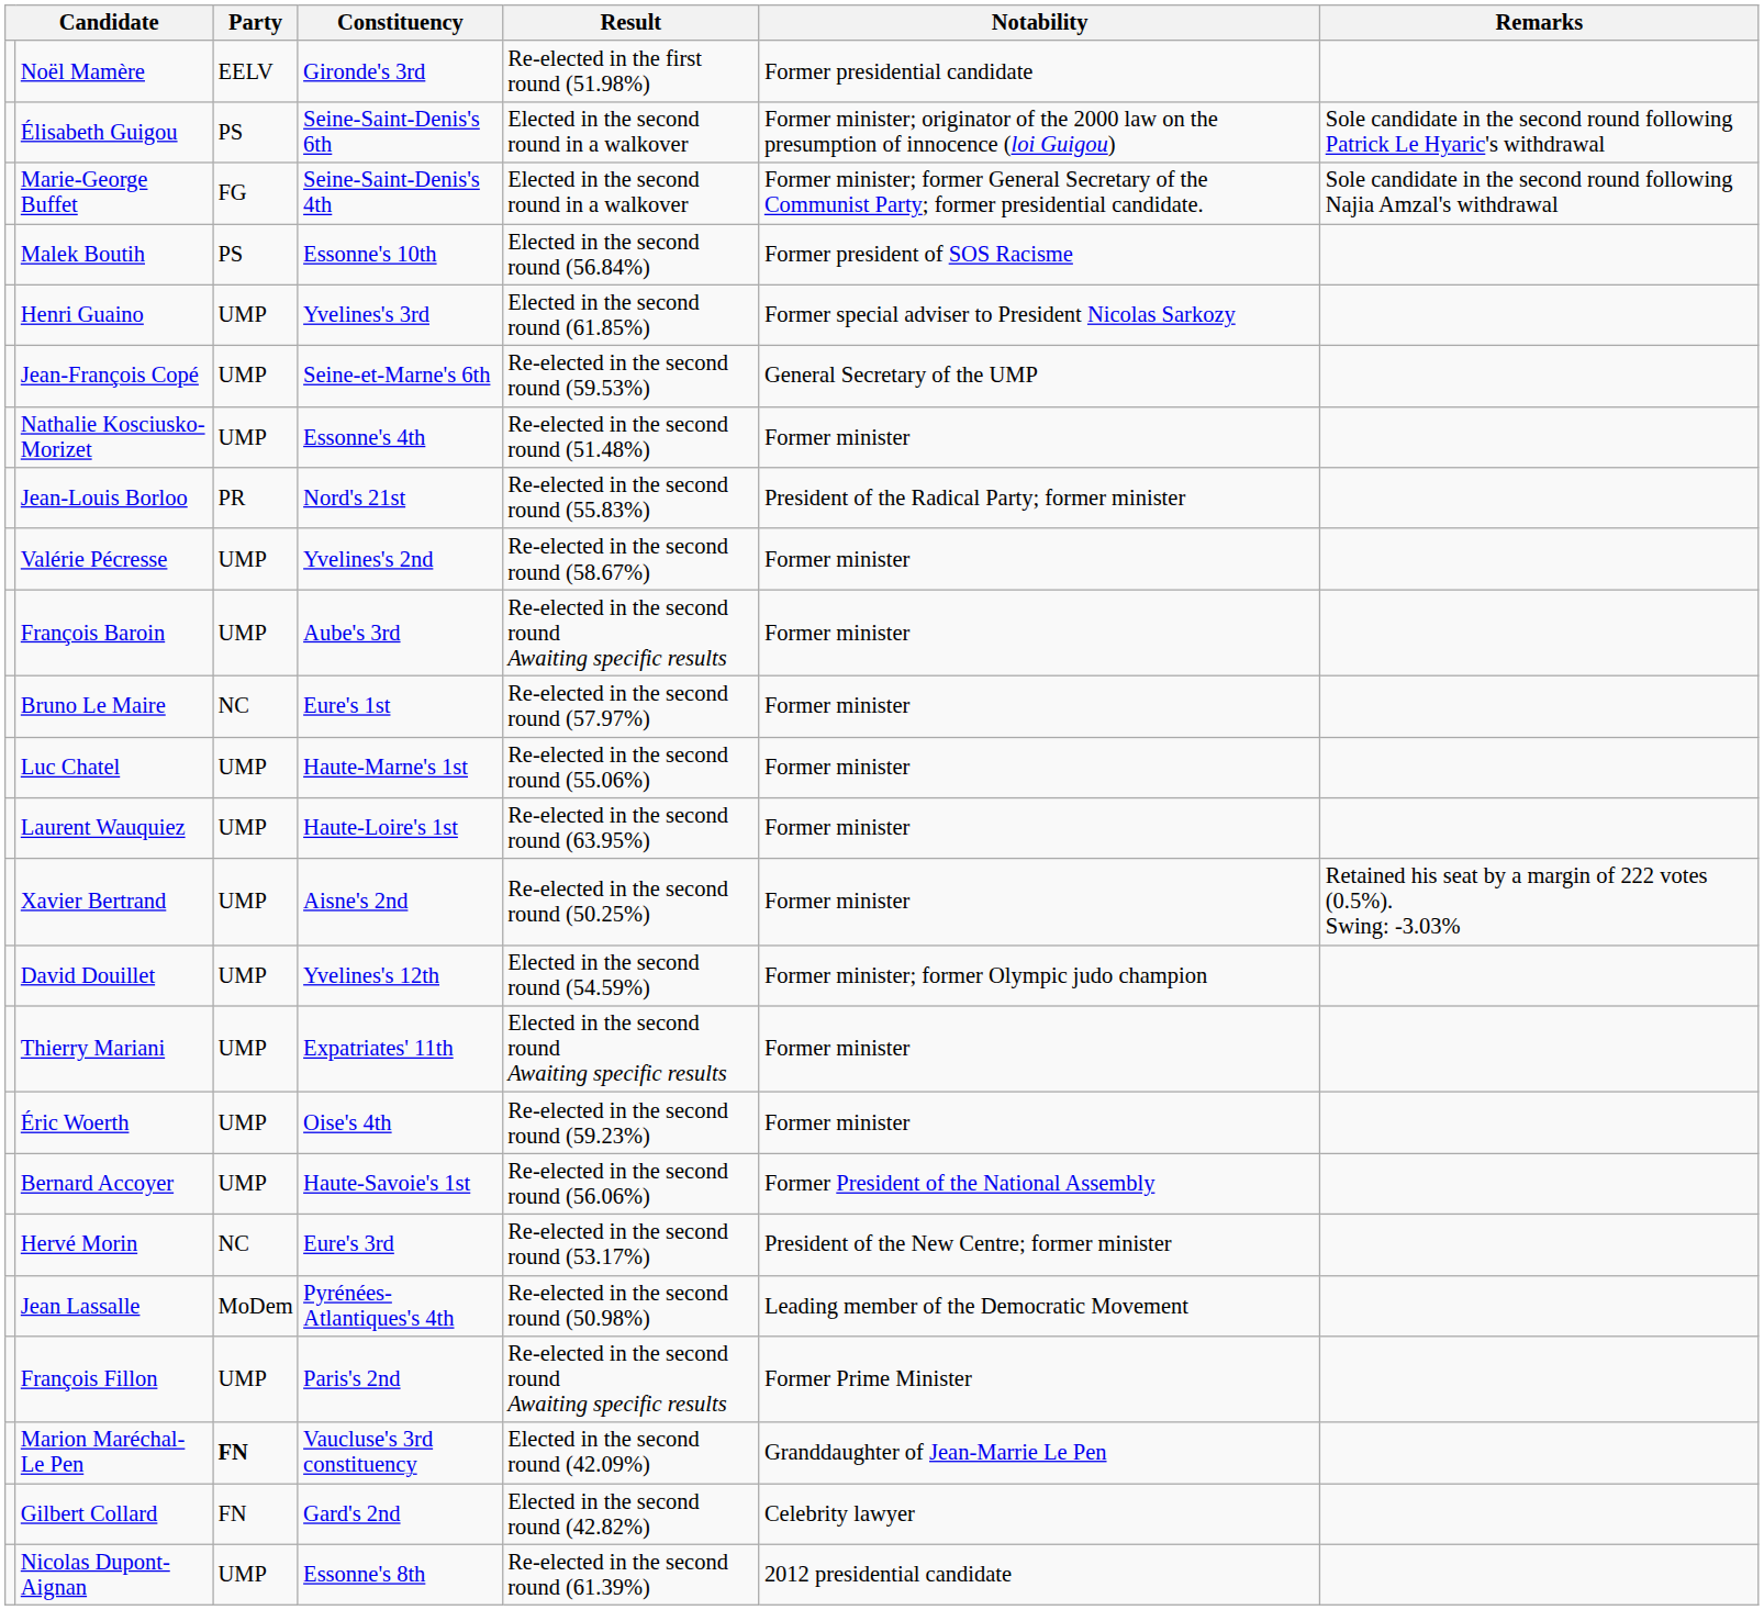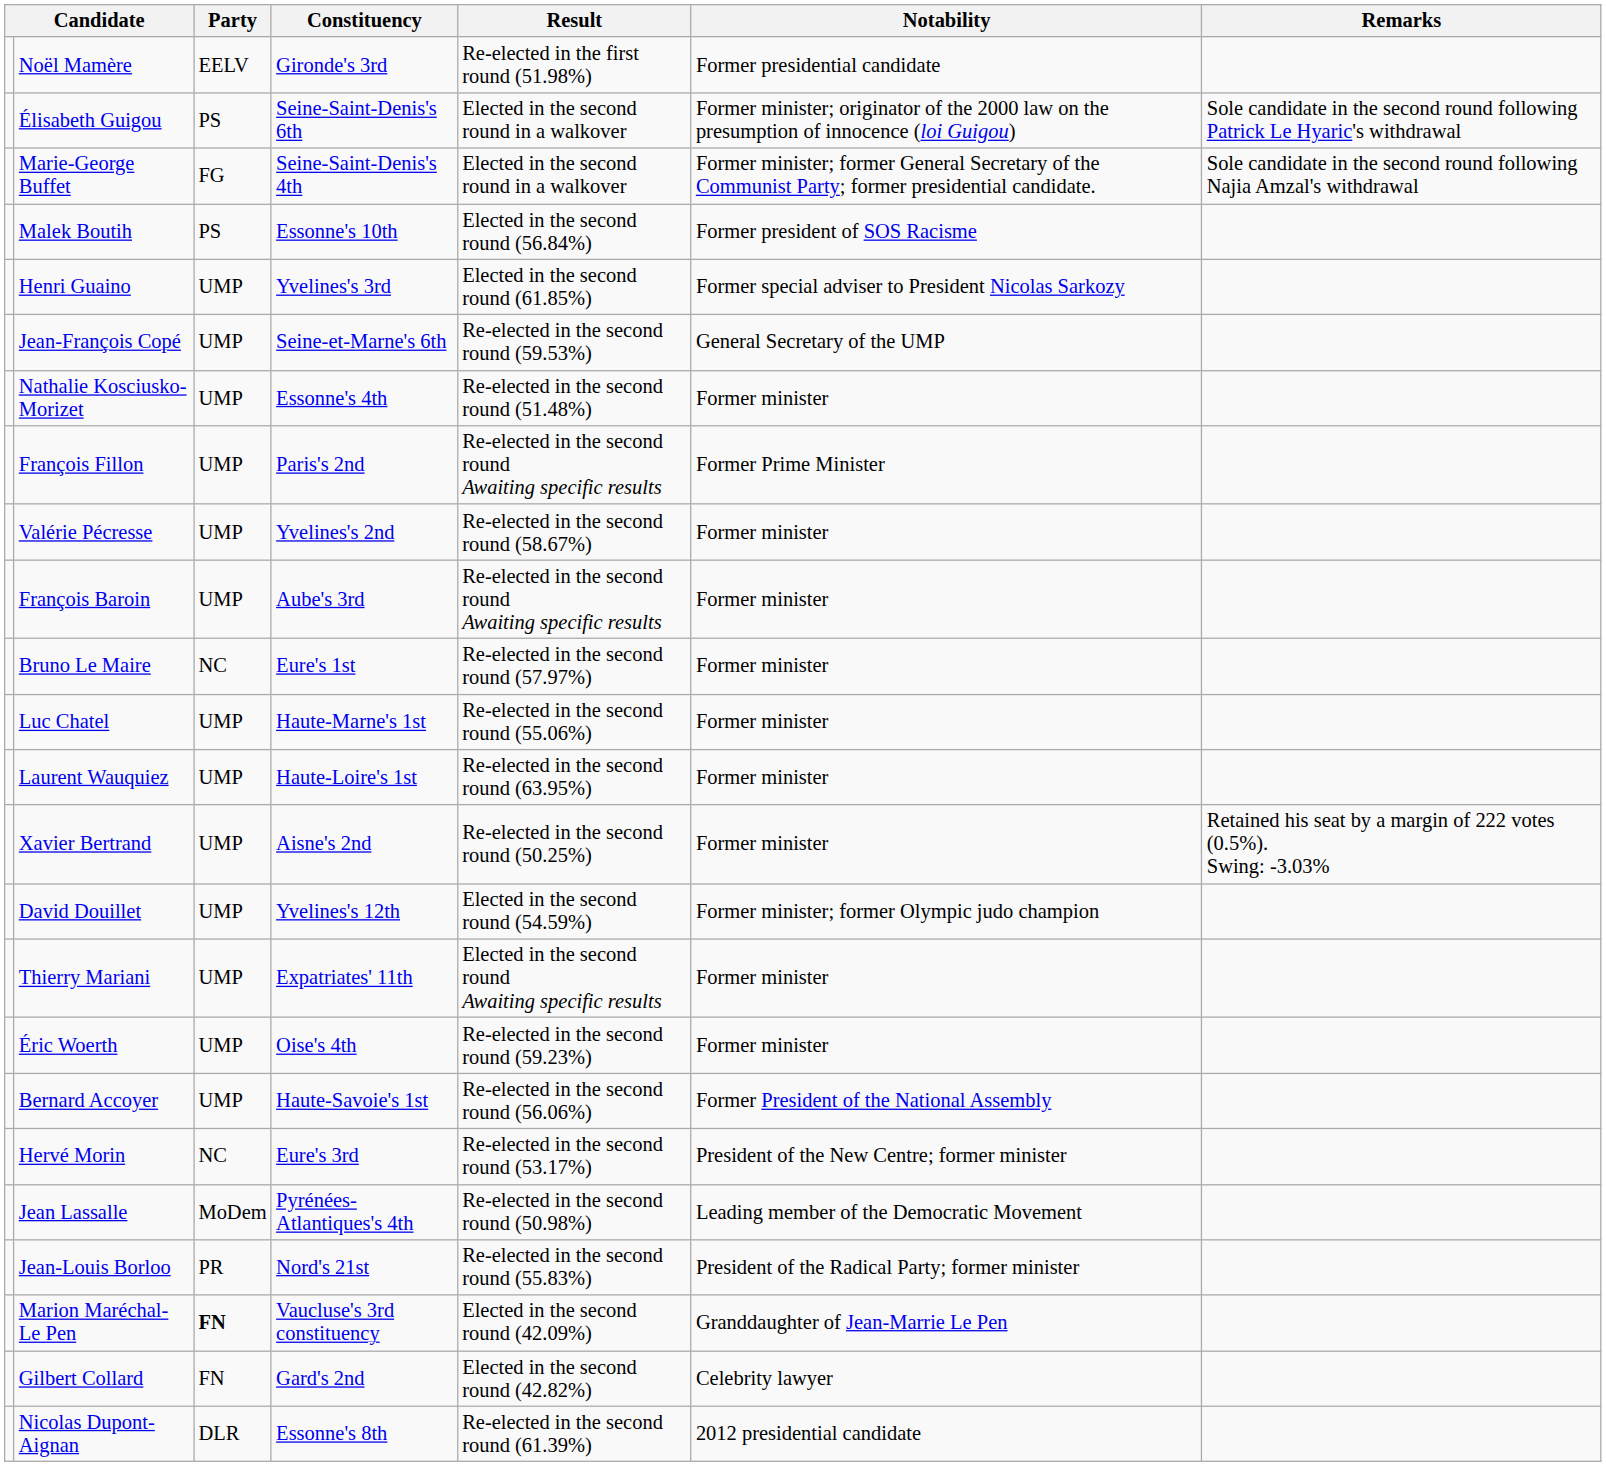rows swapped: François Fillon <-> Jean-Louis Borloo
Nicolas Dupont-Aignan | Party: UMP -> DLR
